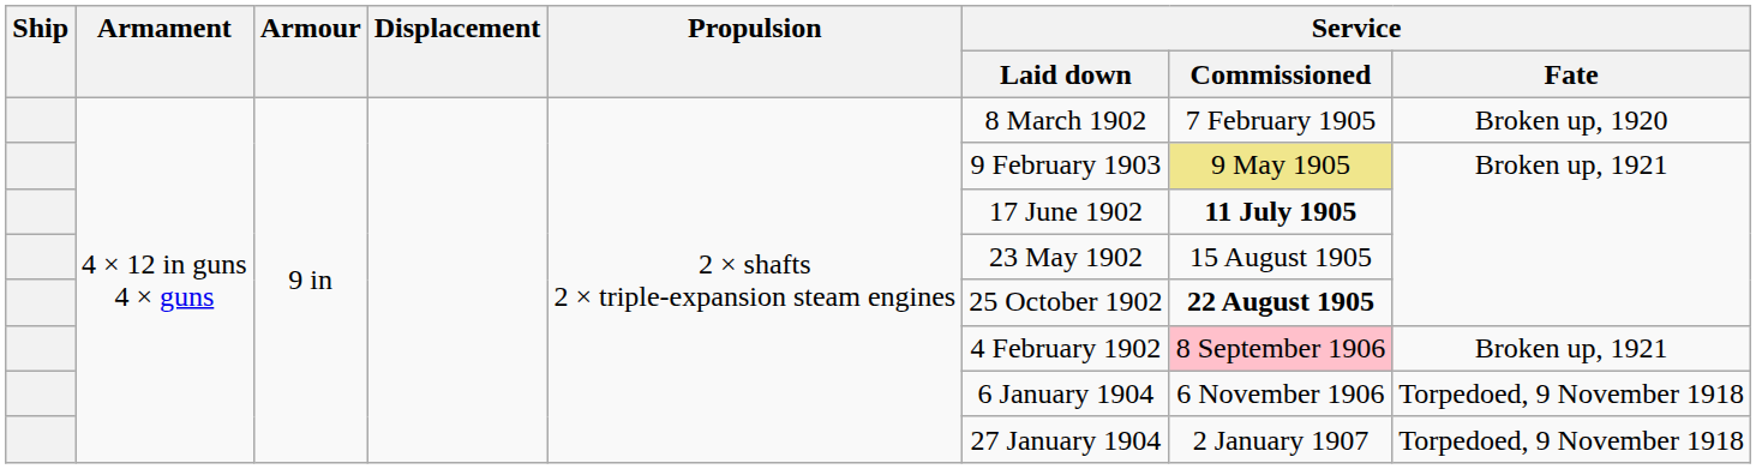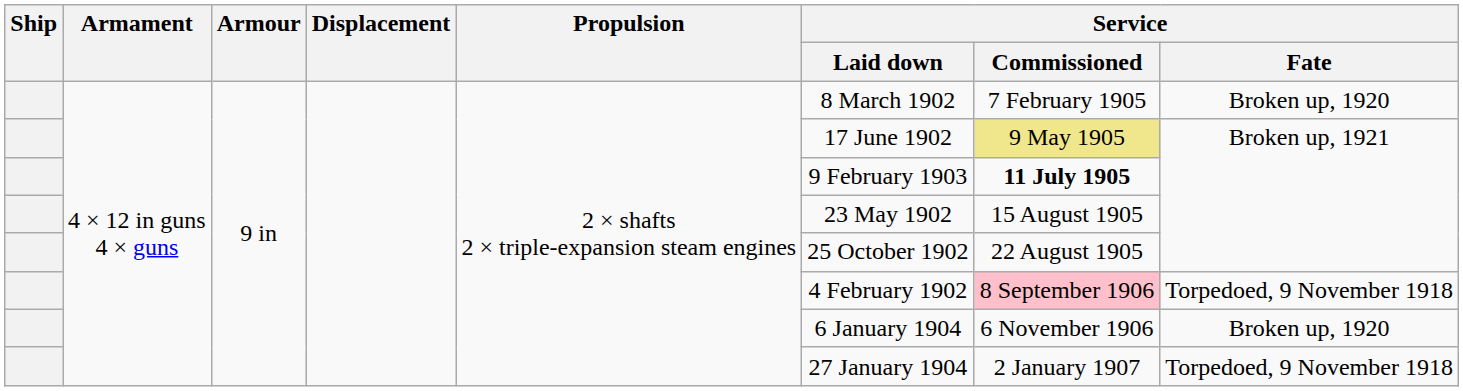row 4 | Service / Laid down: 9 February 1903 -> 17 June 1902
row 5 | Service / Laid down: 17 June 1902 -> 9 February 1903
row 7 | Service / Commissioned: bold -> normal
row 8 | Service / Fate: Broken up, 1921 -> Torpedoed, 9 November 1918
row 9 | Service / Fate: Torpedoed, 9 November 1918 -> Broken up, 1920
